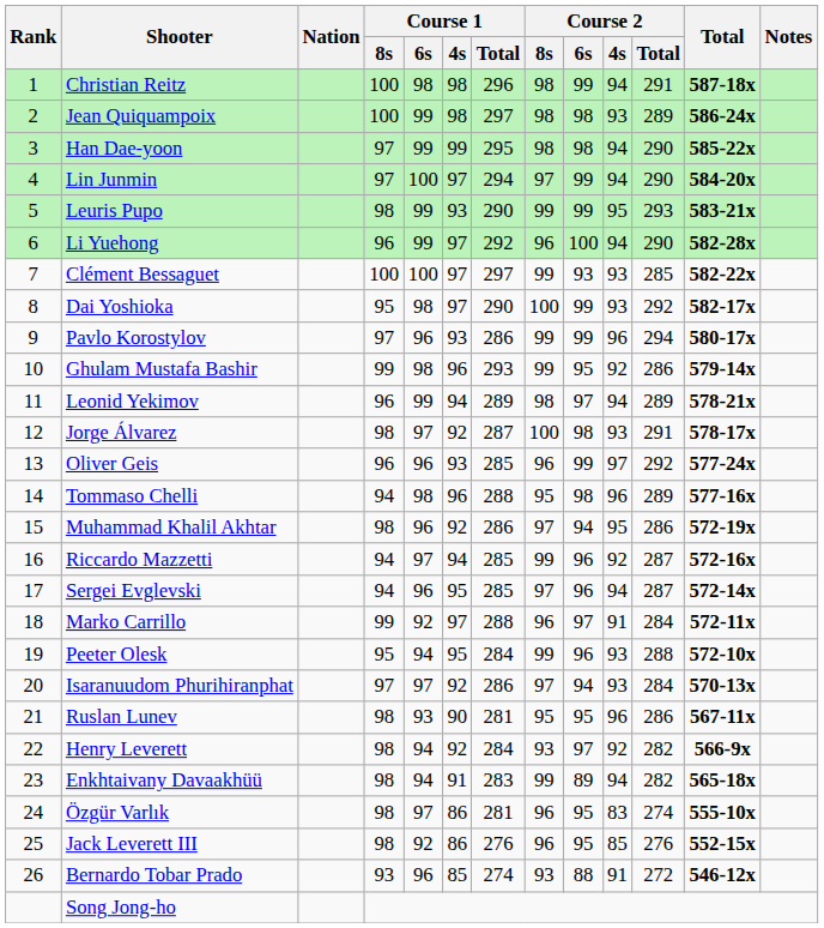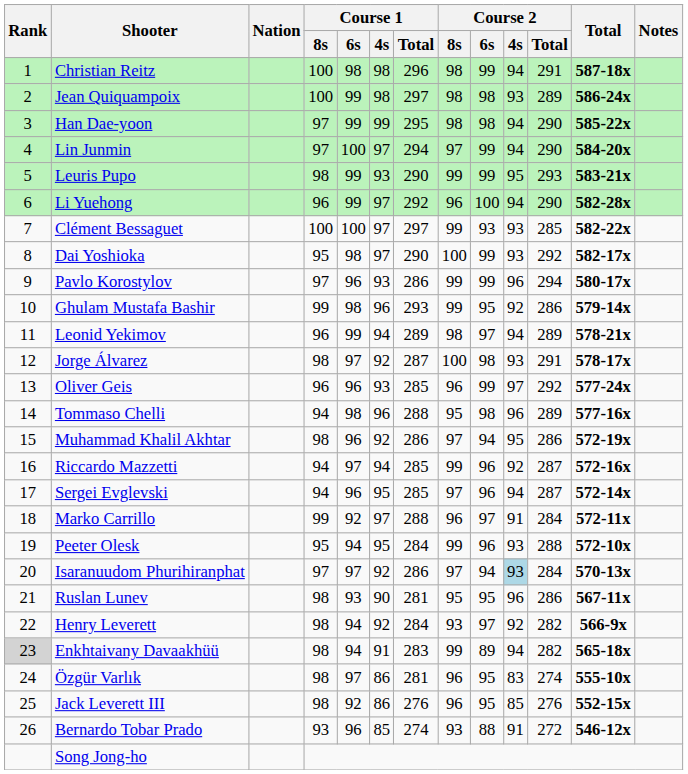Isaranuudom Phurihiranphat | Course 2 / 4s: no background -> lightblue background
Enkhtaivany Davaakhüü | Rank: no background -> lightgrey background
